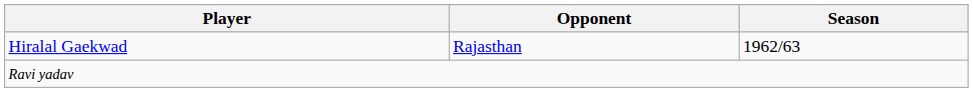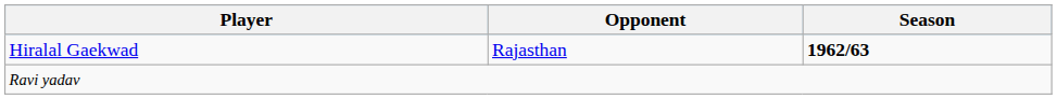Hiralal Gaekwad | Season: normal -> bold
